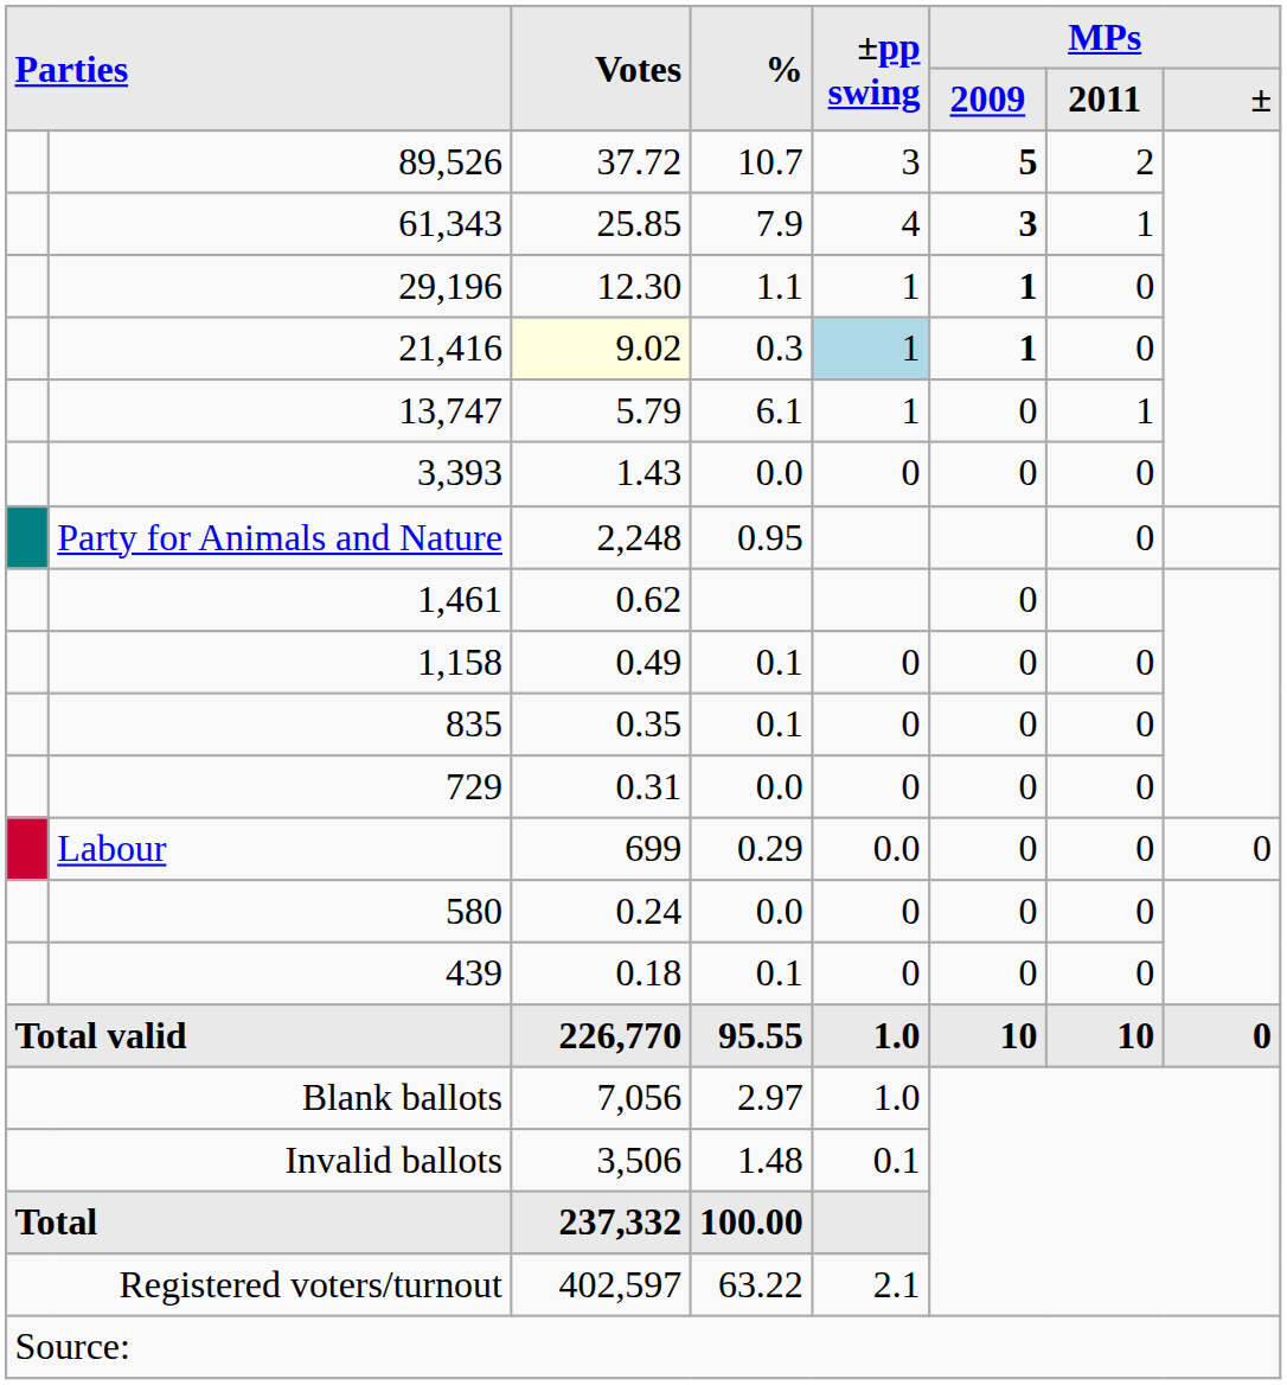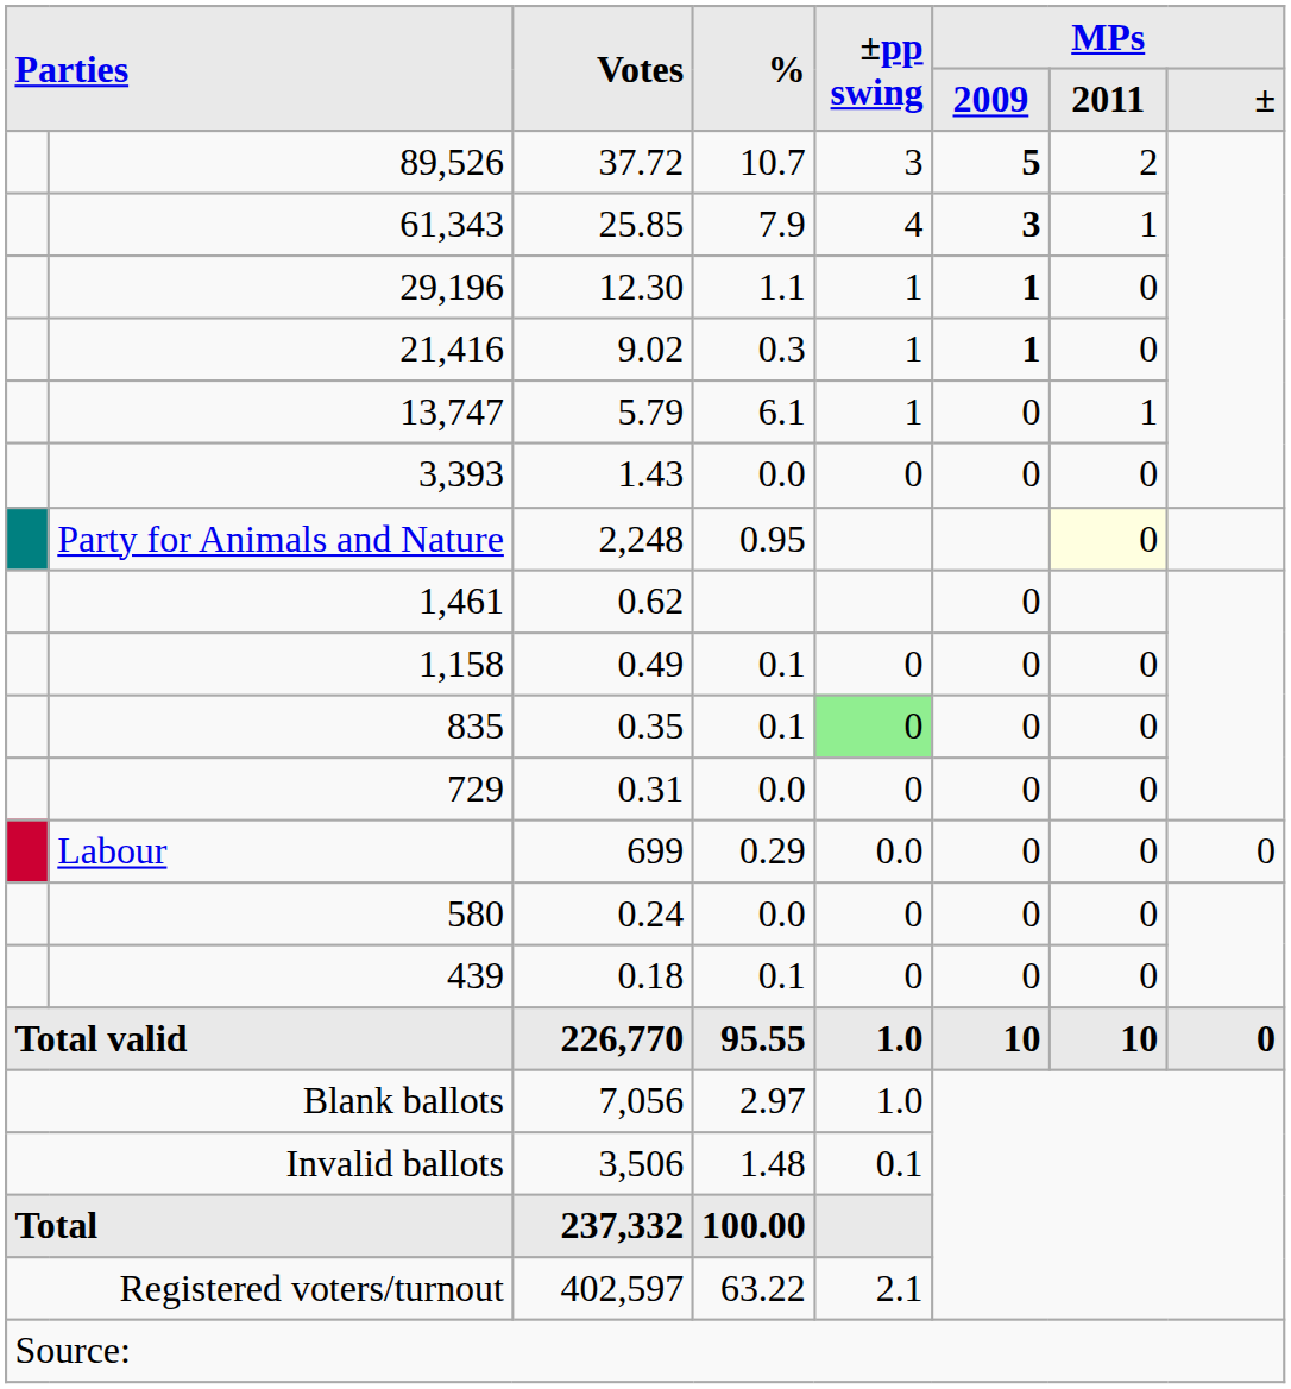21,416 | Votes: lightyellow background -> no background
21,416 | ±pp swing: lightblue background -> no background
Party for Animals and Nature | MPs / 2011: no background -> lightyellow background
835 | ±pp swing: no background -> lightgreen background
